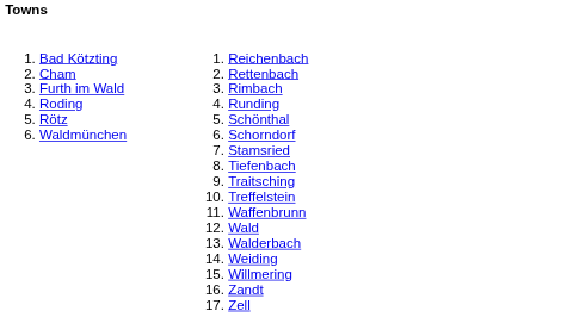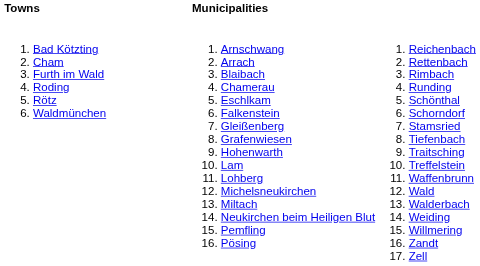+ column: Municipalities | Arnschwang Arrach Blaibach Chamerau Eschlkam Falkenstein Gleißenberg Grafenwiesen Hohenwarth Lam Lohberg Michelsneukirchen Miltach Neukirchen beim Heiligen Blut Pemfling Pösing
